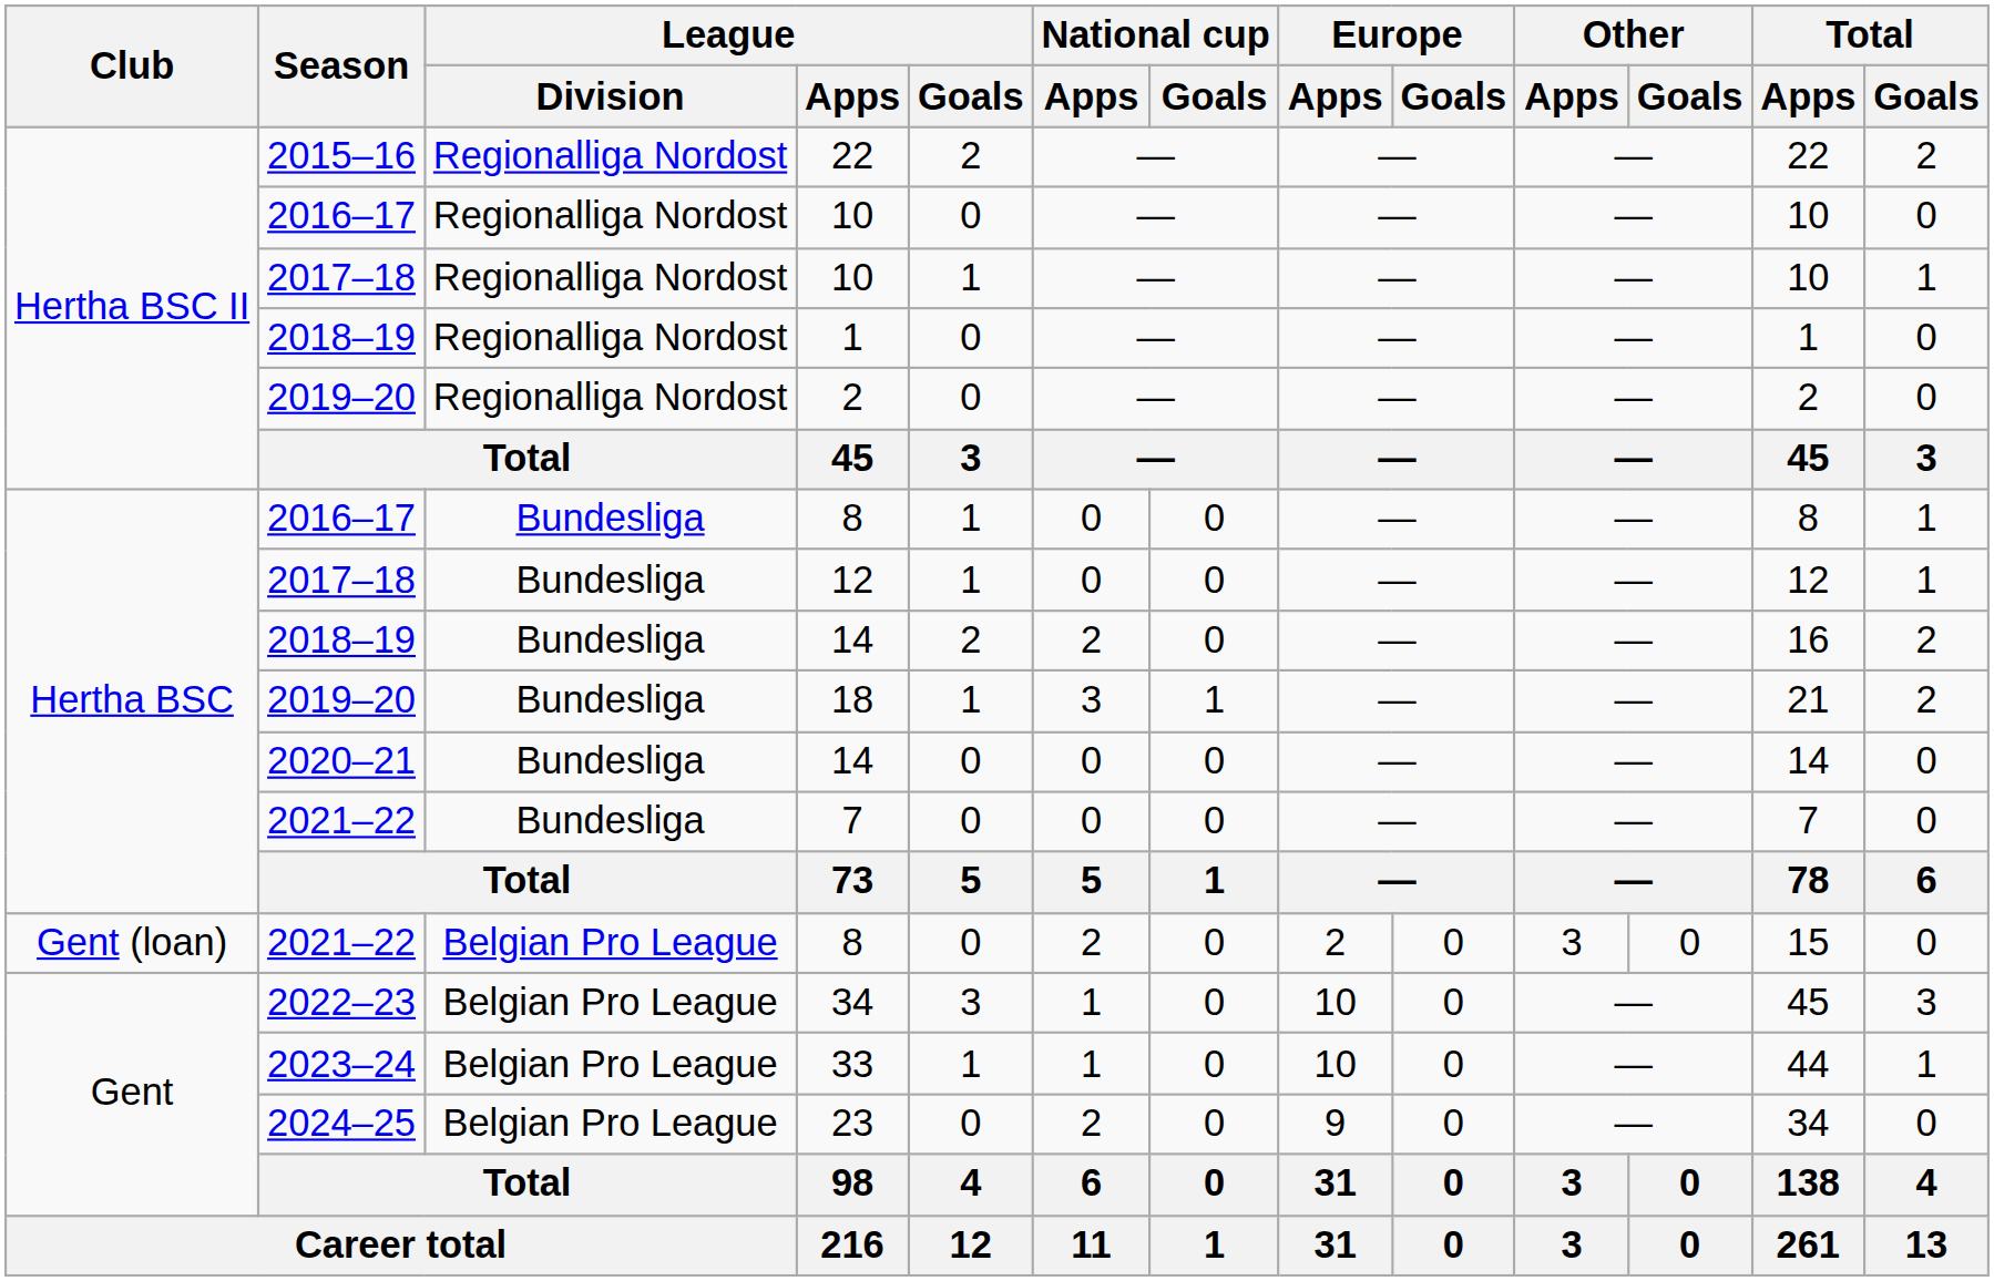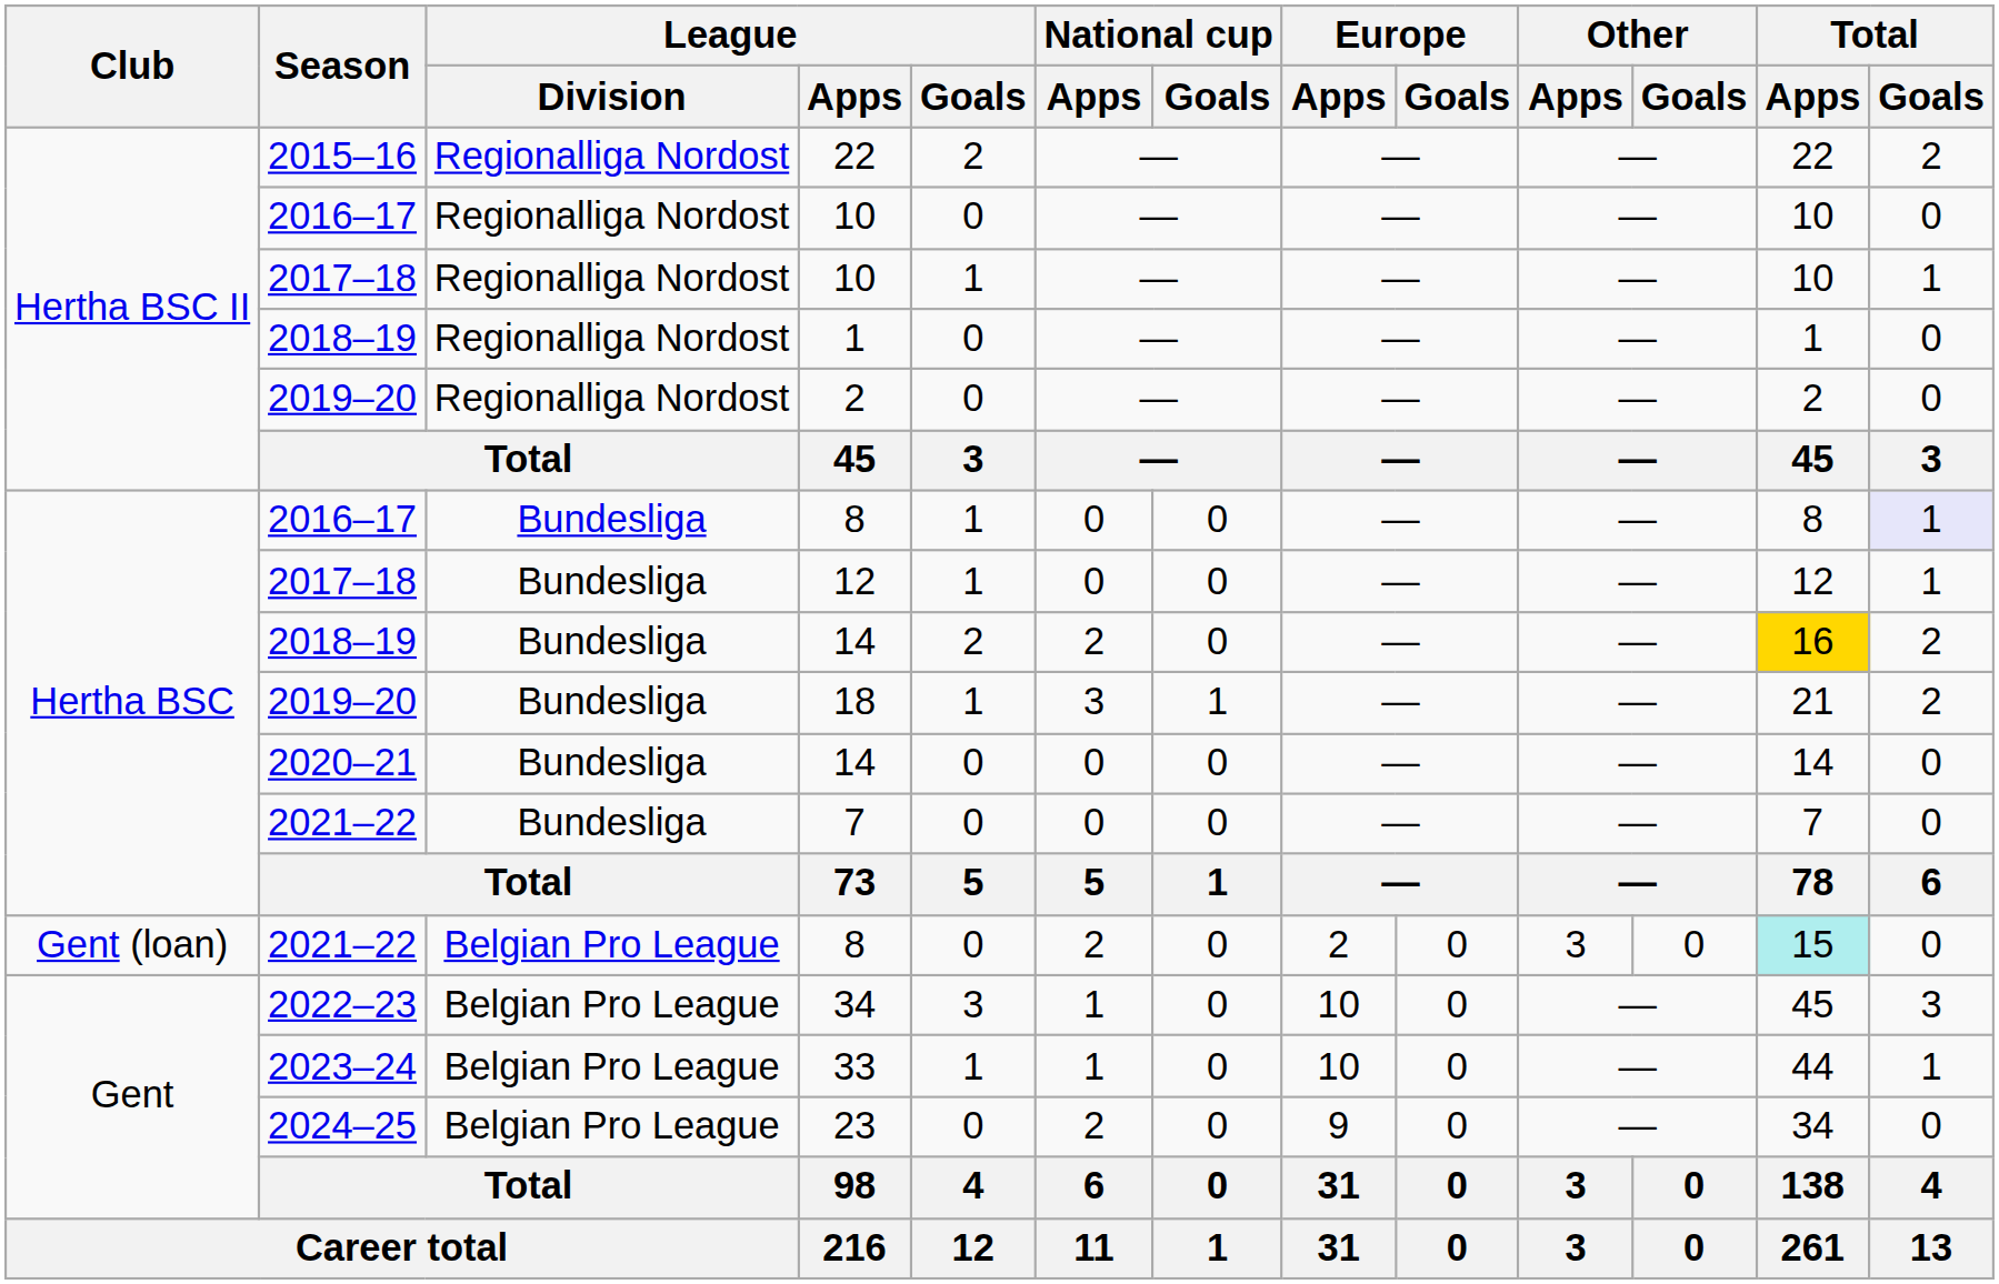2016–17 / 8 | Total / Goals: no background -> lavender background
2018–19 / 14 | Total / Apps: no background -> gold background
2021–22 / 8 | Total / Apps: no background -> paleturquoise background
